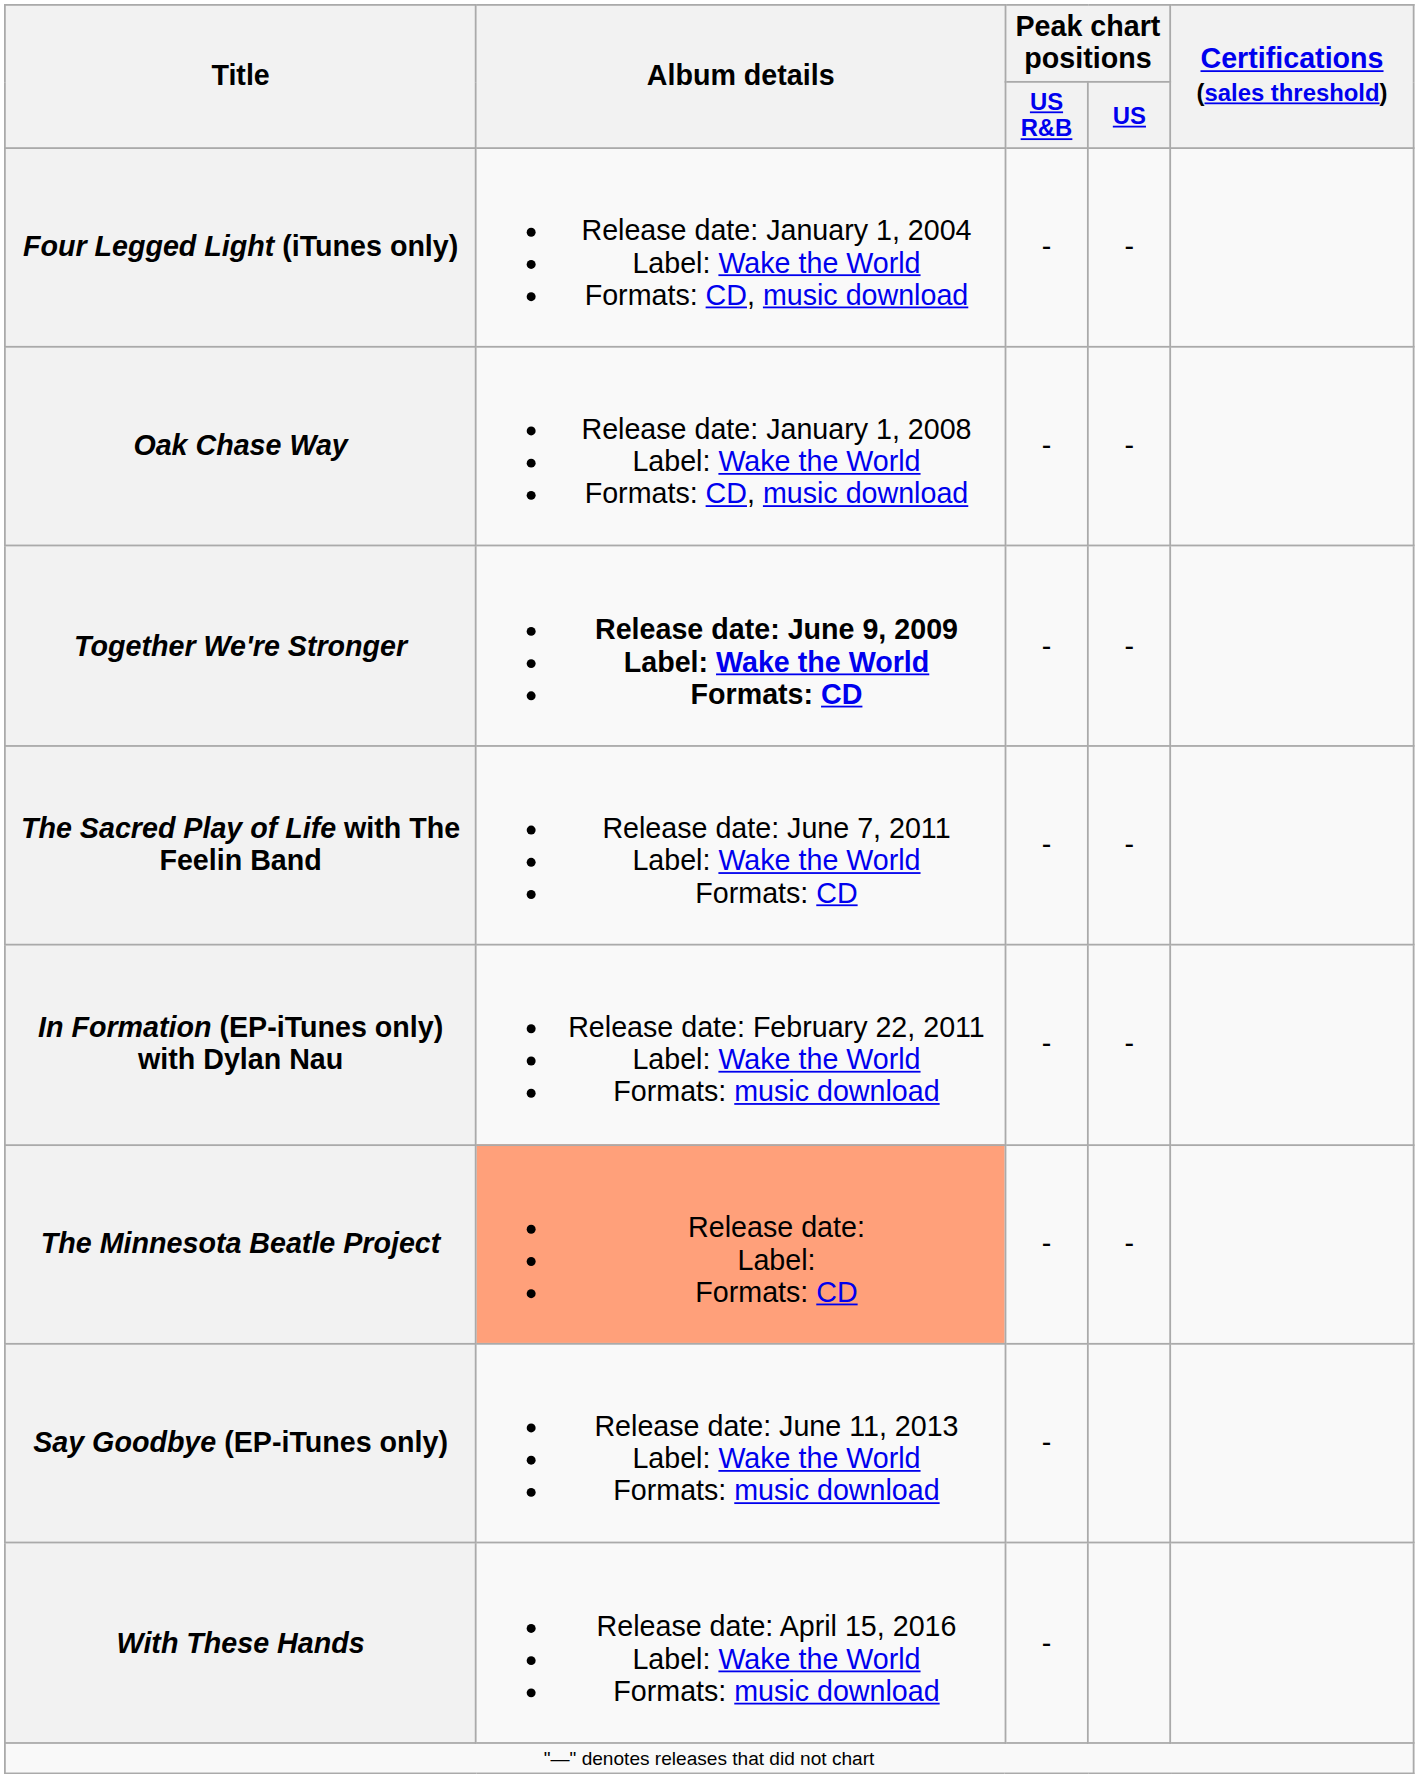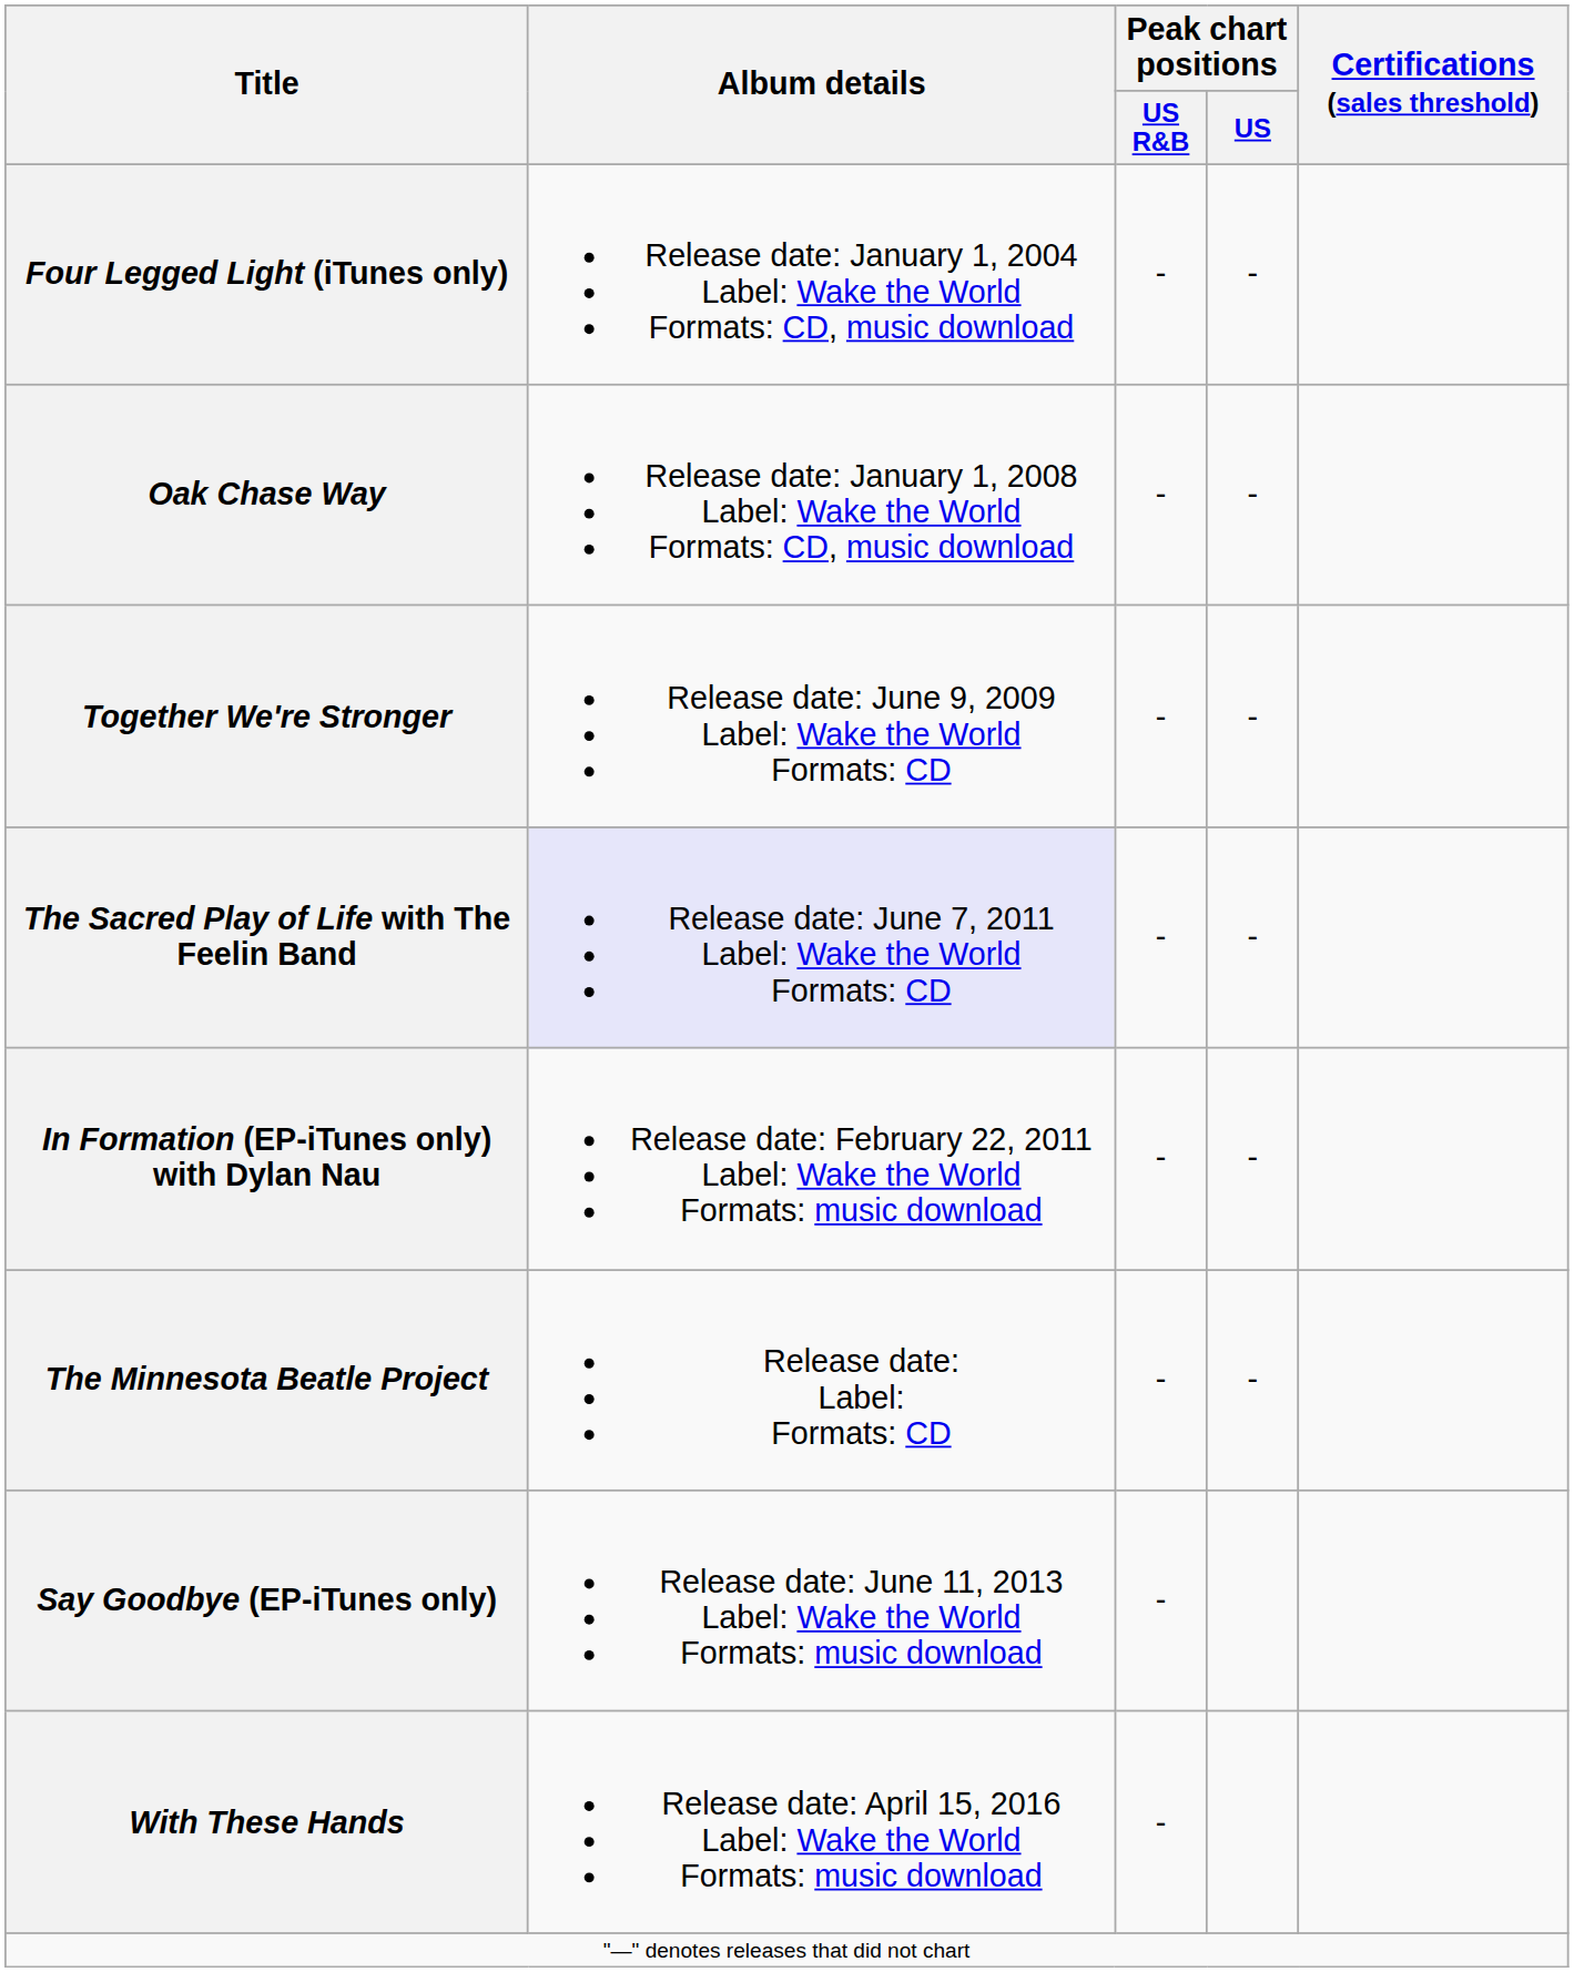Together We're Stronger | Album details: bold -> normal
The Sacred Play of Life with The Feelin Band | Album details: no background -> lavender background
The Minnesota Beatle Project | Album details: lightsalmon background -> no background
